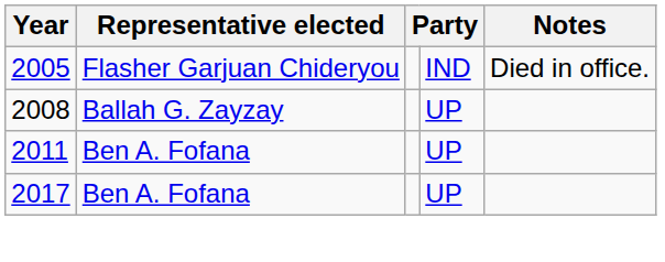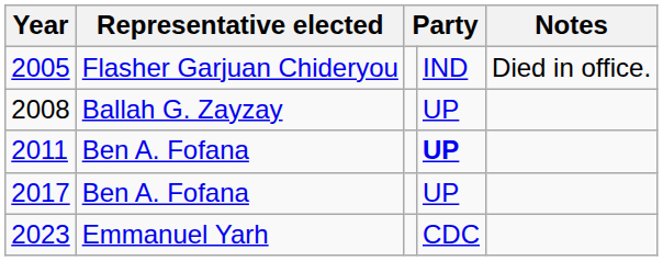2011 | column 4: normal -> bold
+ row: 2023 | Emmanuel Yarh | CDC
